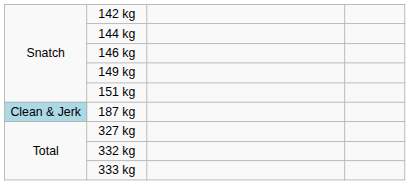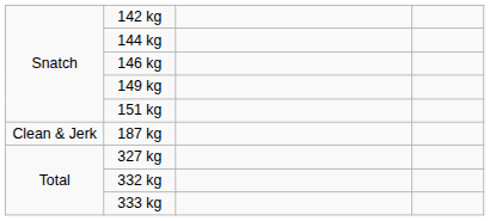187 kg | column 1: lightblue background -> no background
